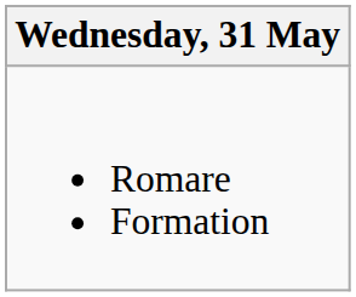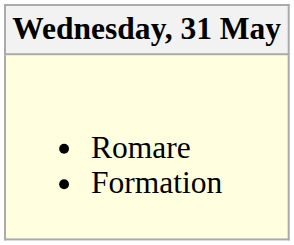row 2 | column 1: no background -> lightyellow background
